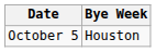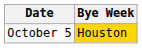October 5 | column 2: no background -> gold background
